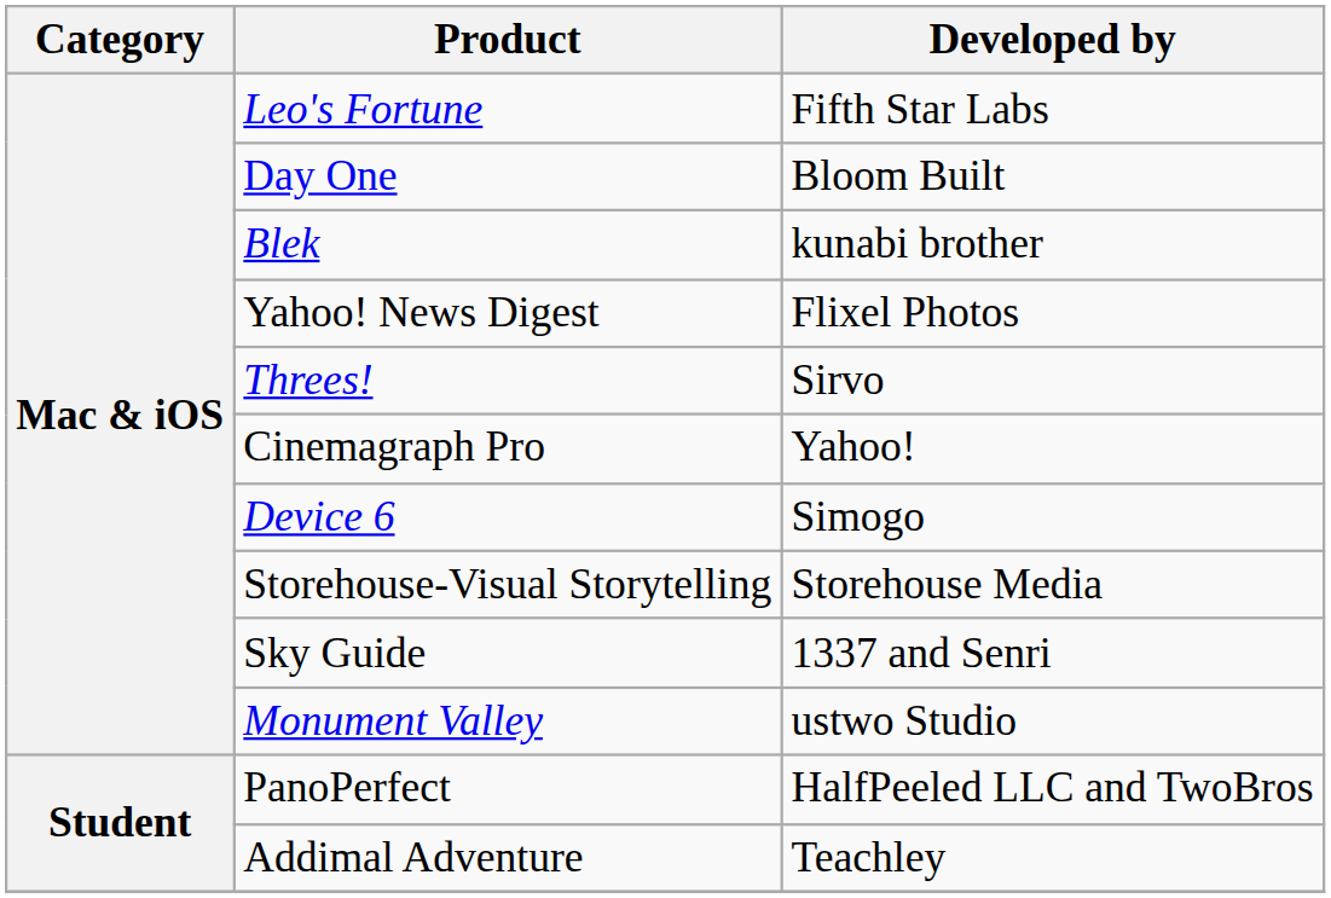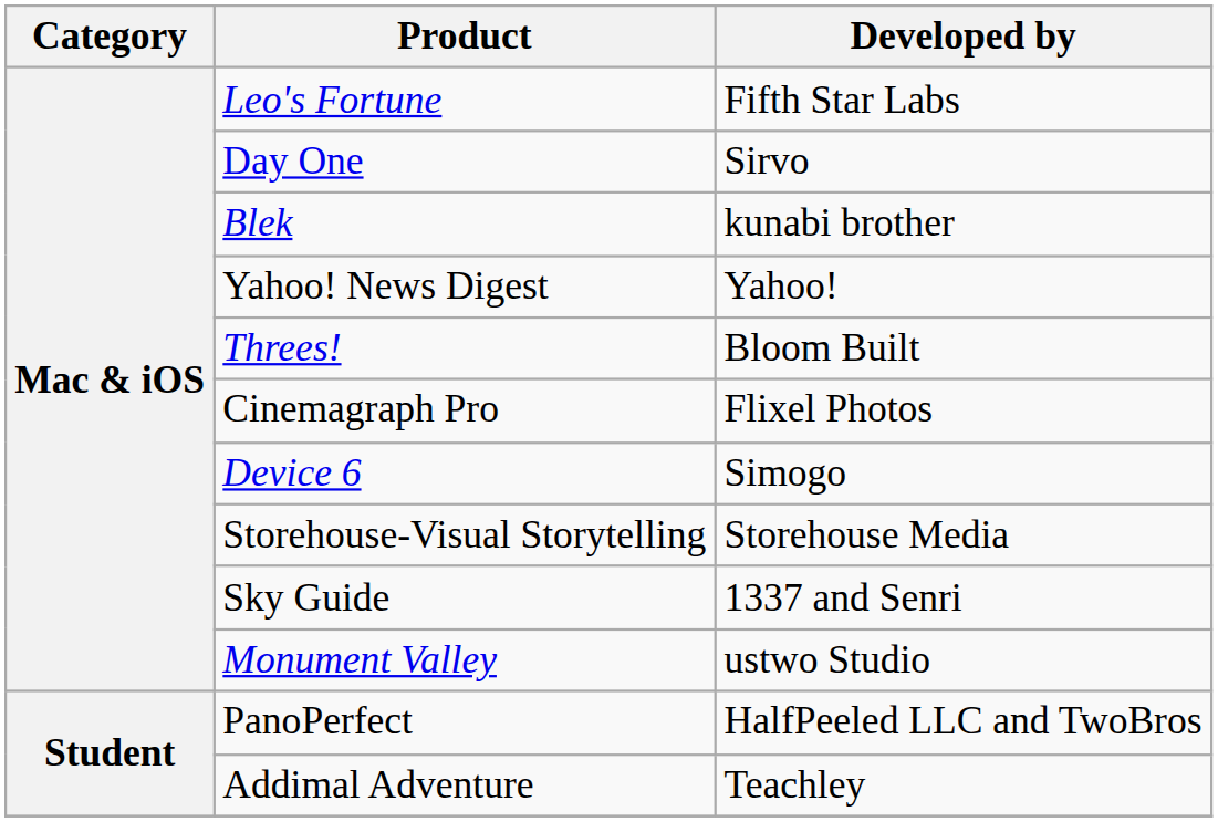Day One | Developed by: Bloom Built -> Sirvo
Yahoo! News Digest | Developed by: Flixel Photos -> Yahoo!
Threes! | Developed by: Sirvo -> Bloom Built
Cinemagraph Pro | Developed by: Yahoo! -> Flixel Photos
